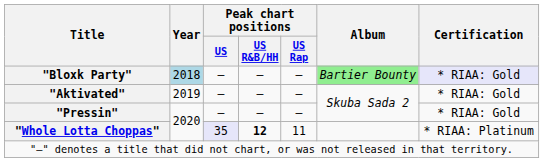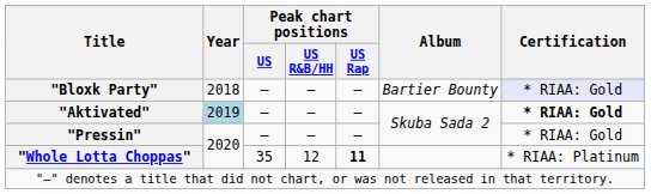"Bloxk Party" | Year: lightblue background -> no background
"Bloxk Party" | Album: lightgreen background -> no background
"Aktivated" | Year: no background -> lightblue background
"Aktivated" | Certification: normal -> bold
"Whole Lotta Choppas" | Peak chart positions / US: lavender background -> no background
"Whole Lotta Choppas" | Peak chart positions / US R&B/HH: bold -> normal
"Whole Lotta Choppas" | Peak chart positions / US Rap: normal -> bold
